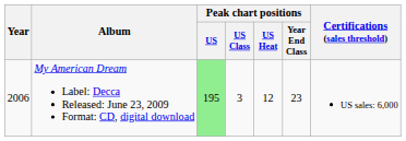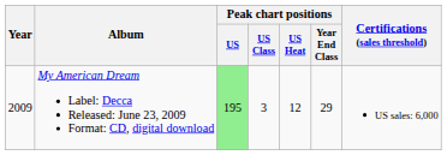row 3 | Year: 2006 -> 2009
row 3 | Peak chart positions / Year End Class: 23 -> 29
